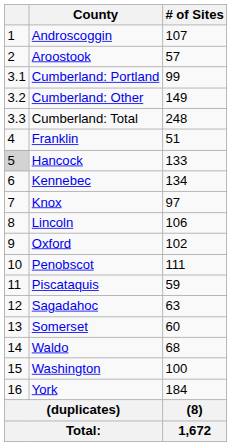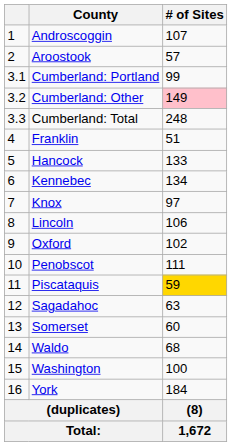Cumberland: Other | # of Sites: no background -> pink background
Hancock | column 1: lightgrey background -> no background
Piscataquis | # of Sites: no background -> gold background
